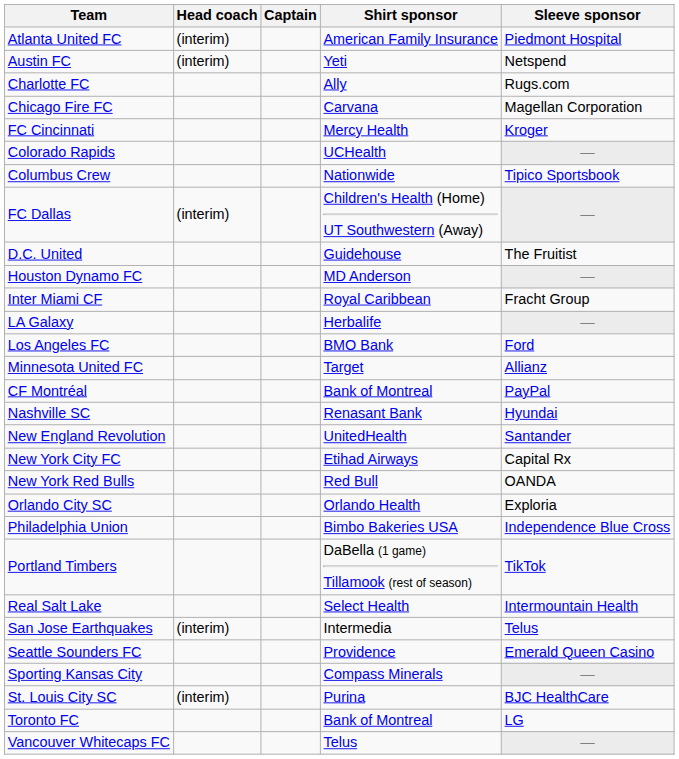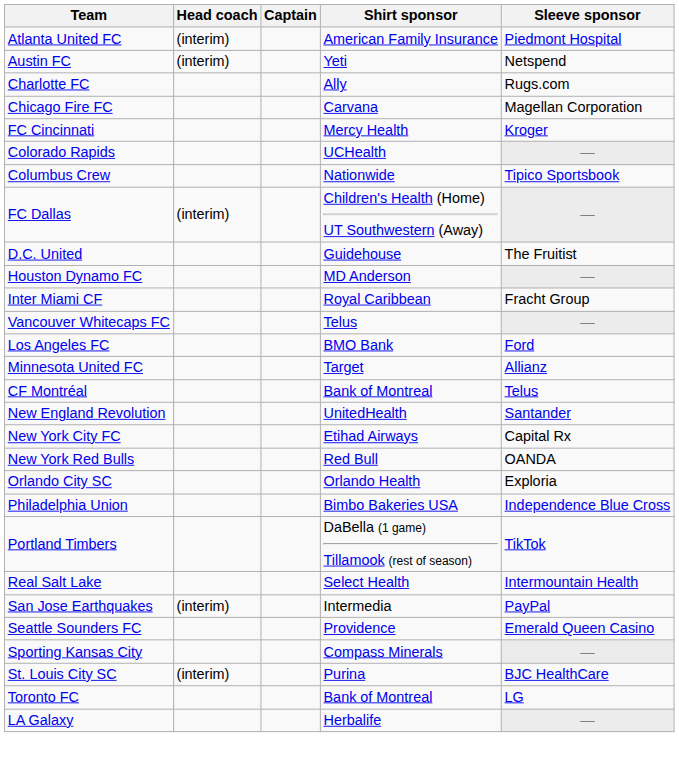rows swapped: LA Galaxy <-> Vancouver Whitecaps FC
CF Montréal | Sleeve sponsor: PayPal -> Telus
- row: Nashville SC | Renasant Bank | Hyundai
San Jose Earthquakes | Sleeve sponsor: Telus -> PayPal
